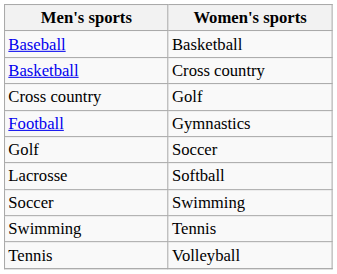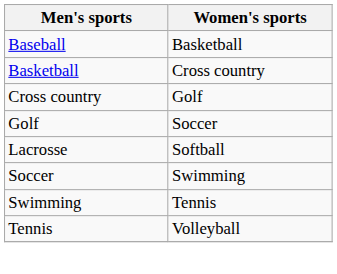- row: Football | Gymnastics
